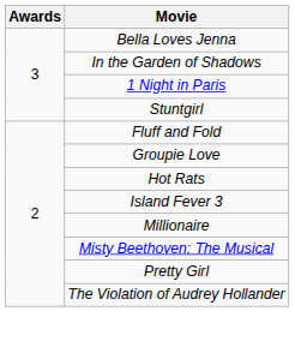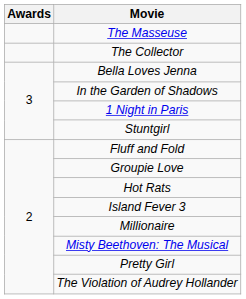+ row: The Masseuse
+ row: The Collector
